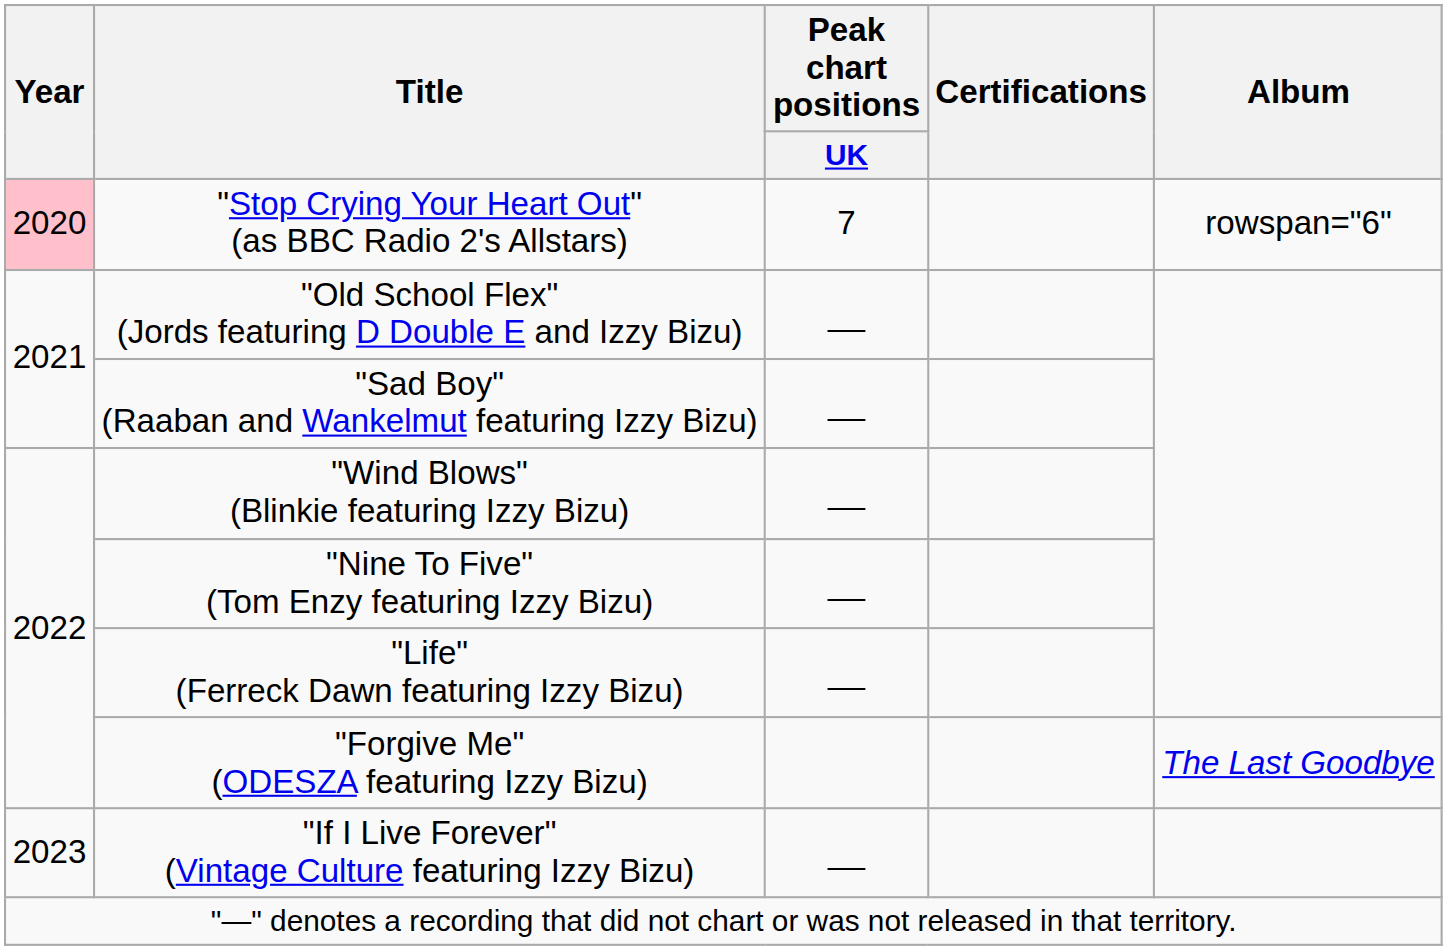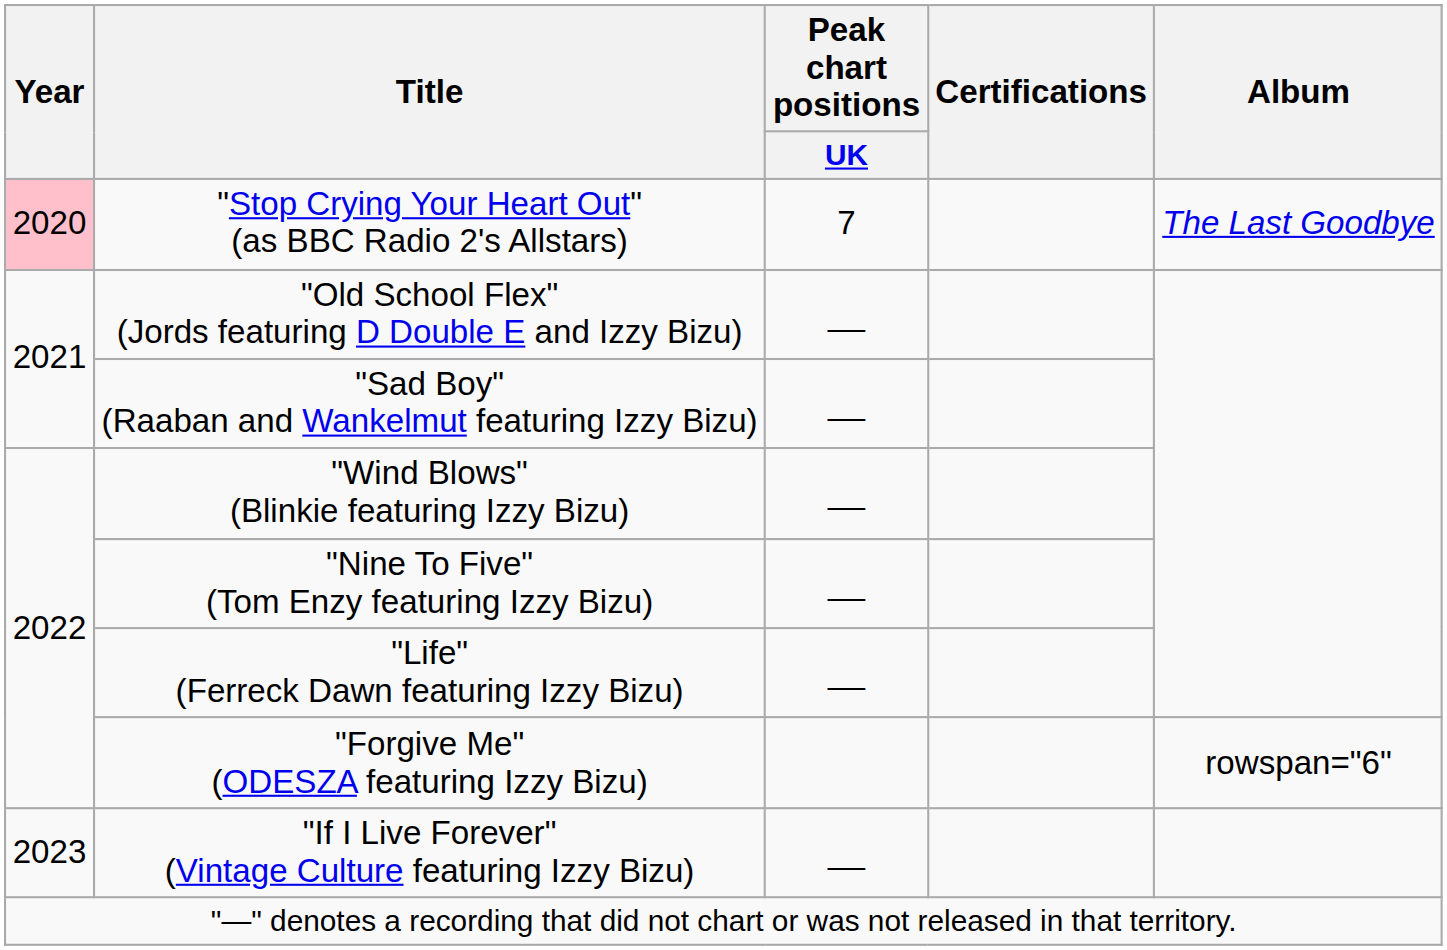"Stop Crying Your Heart Out" (as BBC Radio 2's Allstars) | Album: rowspan="6" -> The Last Goodbye
"Forgive Me" (ODESZA featuring Izzy Bizu) | Album: The Last Goodbye -> rowspan="6"
